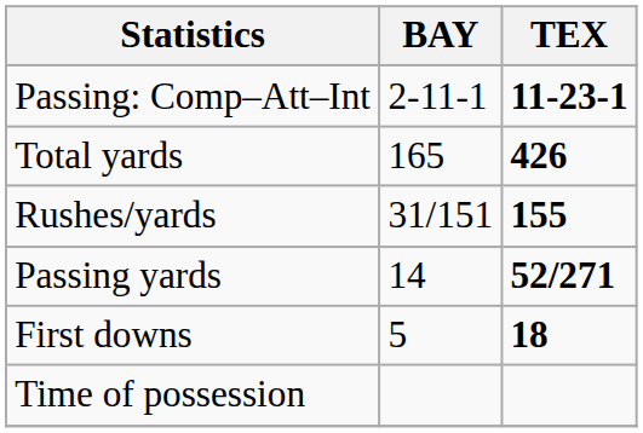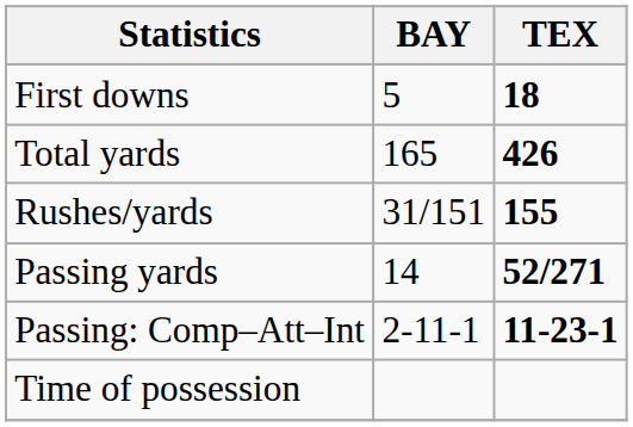rows swapped: First downs <-> Passing: Comp–Att–Int
